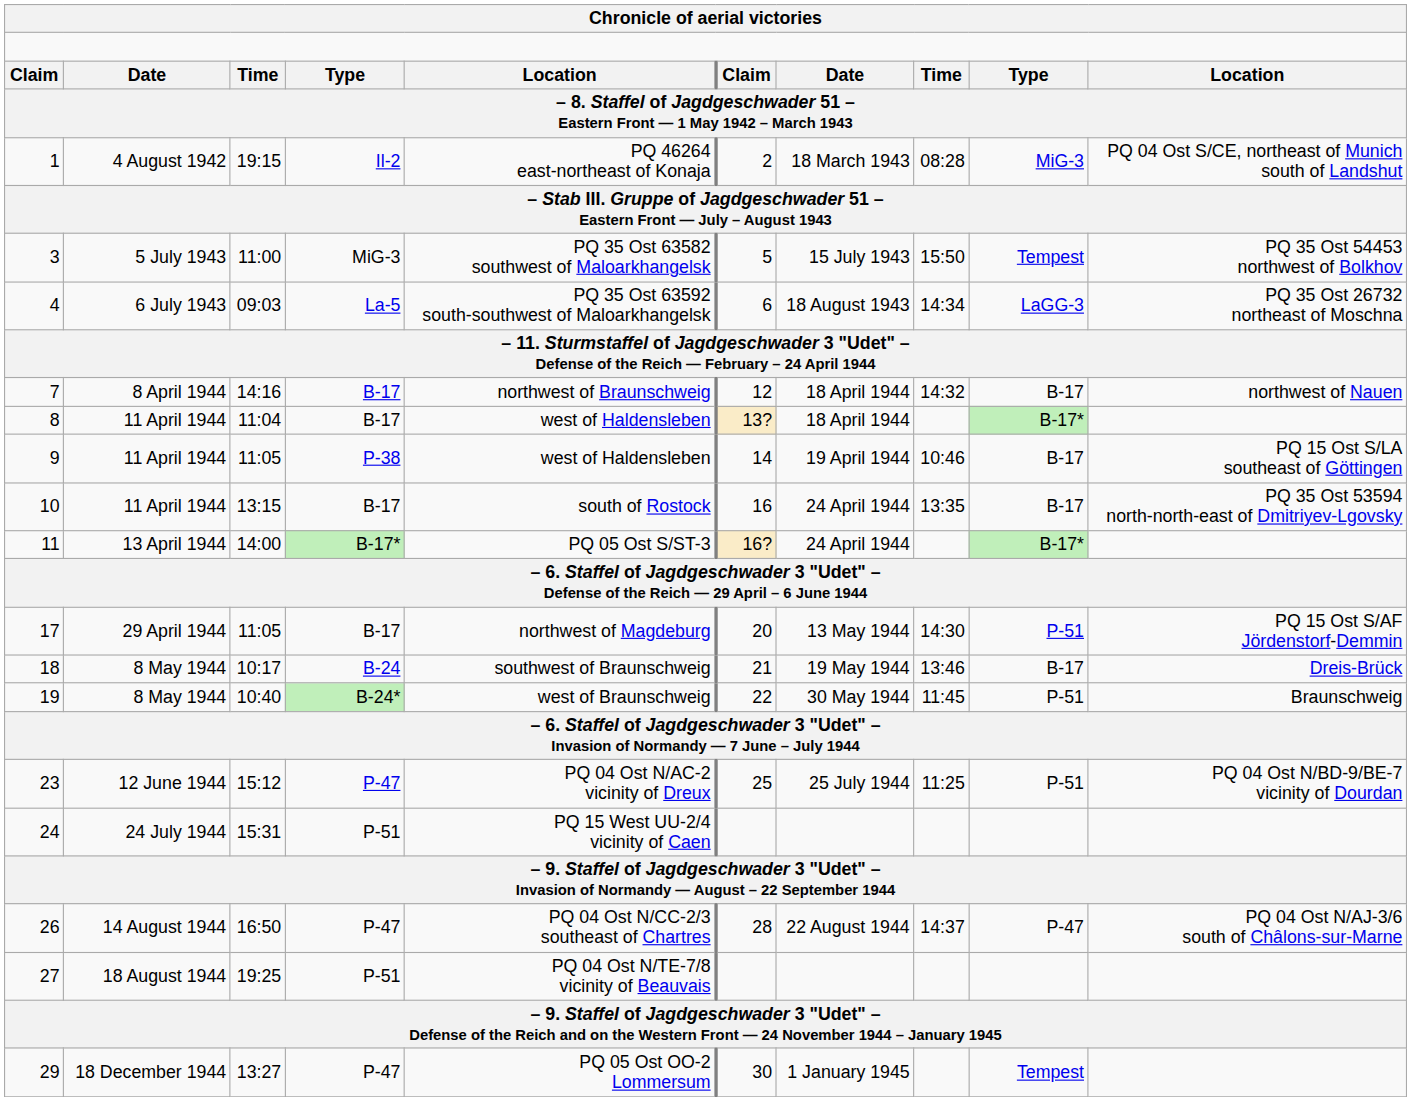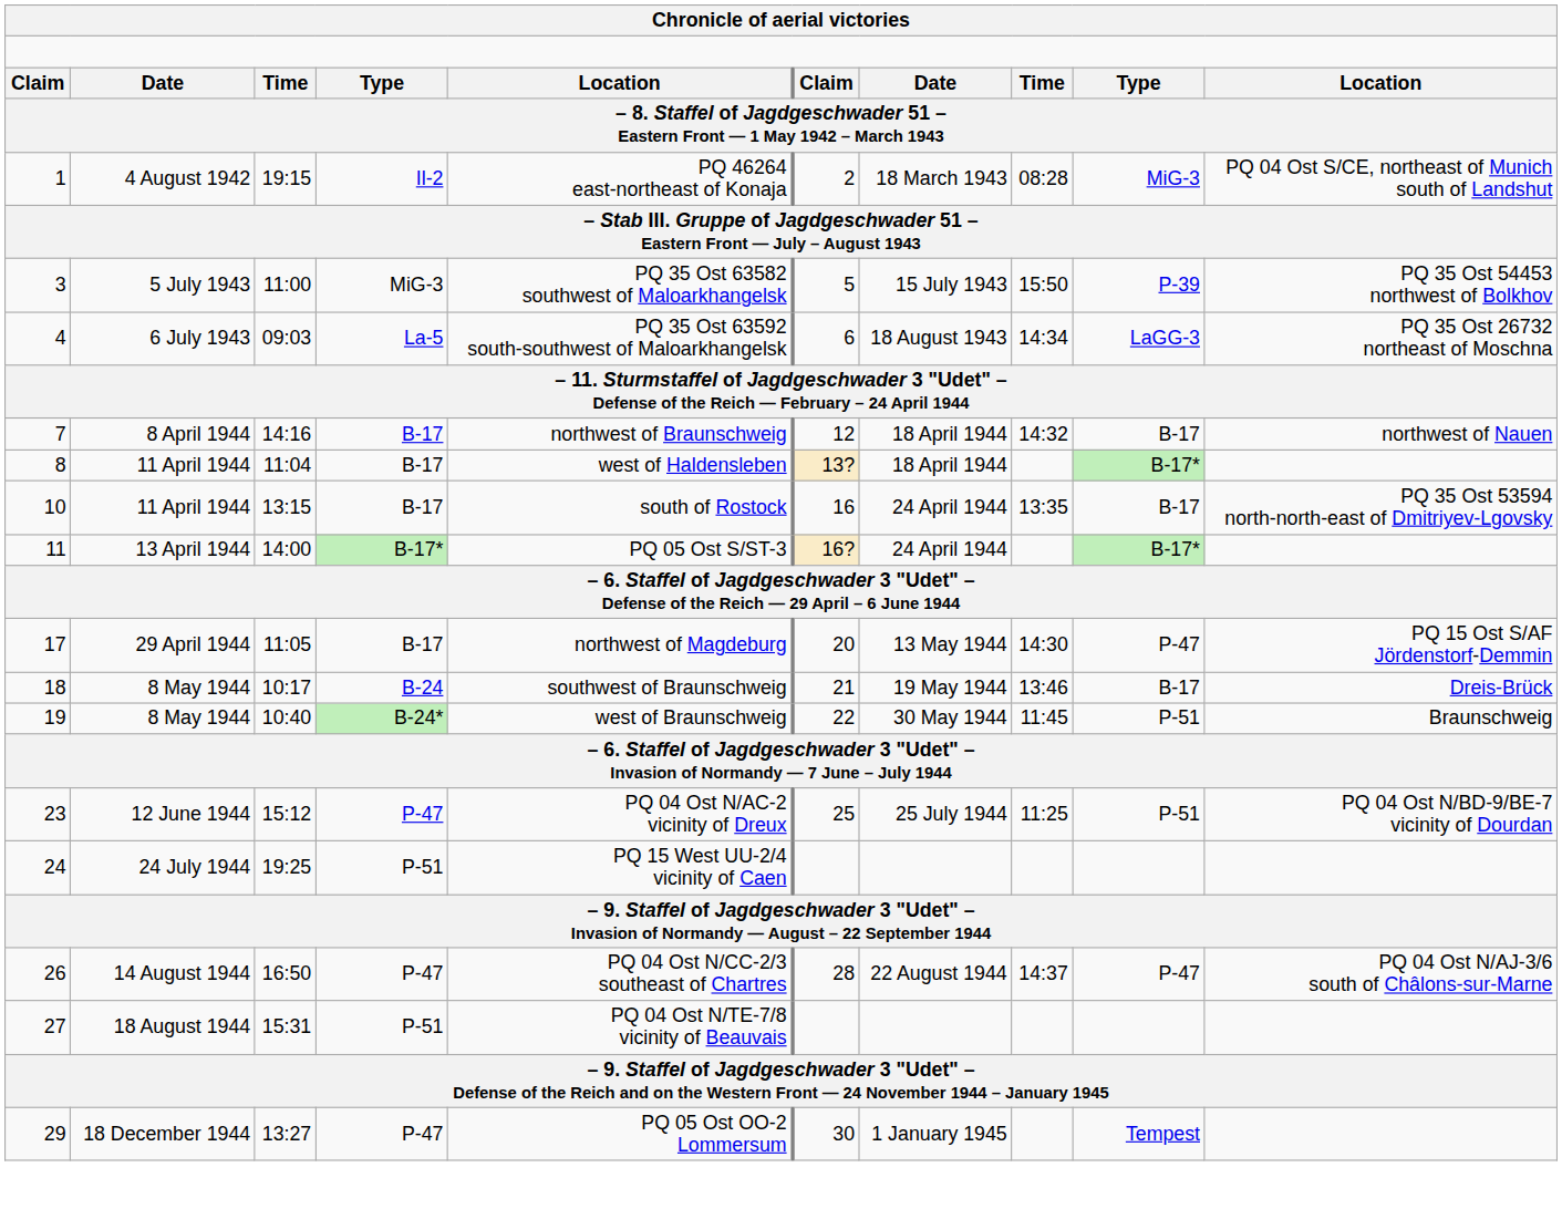3 | column 9: Tempest -> P-39
- row: 9 | 11 April 1944 | 11:05 | P-38 | west of Haldensleben | 14 | 19 April 1944 | 10:46 | B-17 | PQ 15 Ost S/LA southeast of Göttingen
17 | column 9: P-51 -> P-47
24 | column 3: 15:31 -> 19:25
27 | column 3: 19:25 -> 15:31
